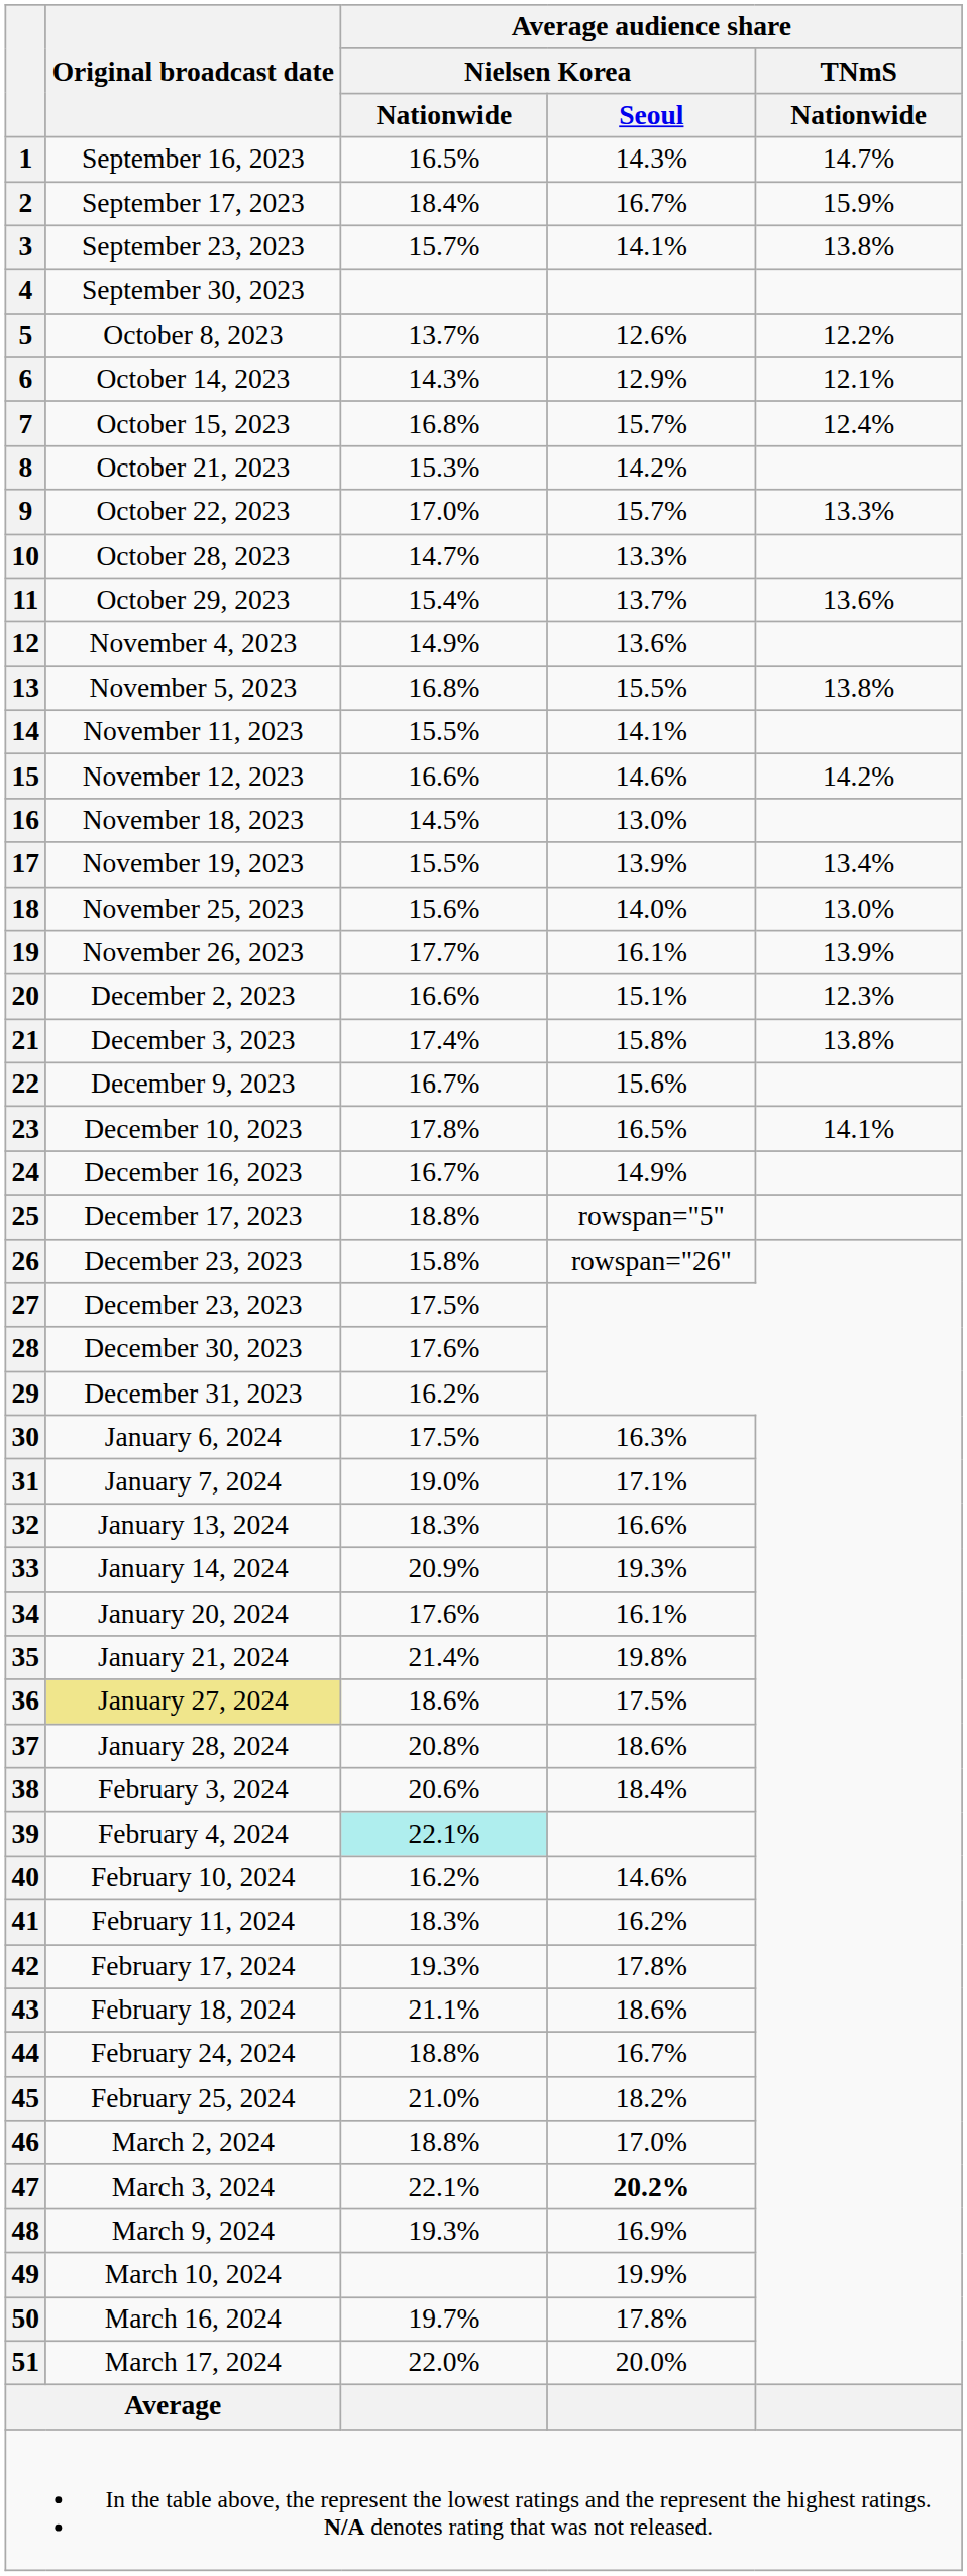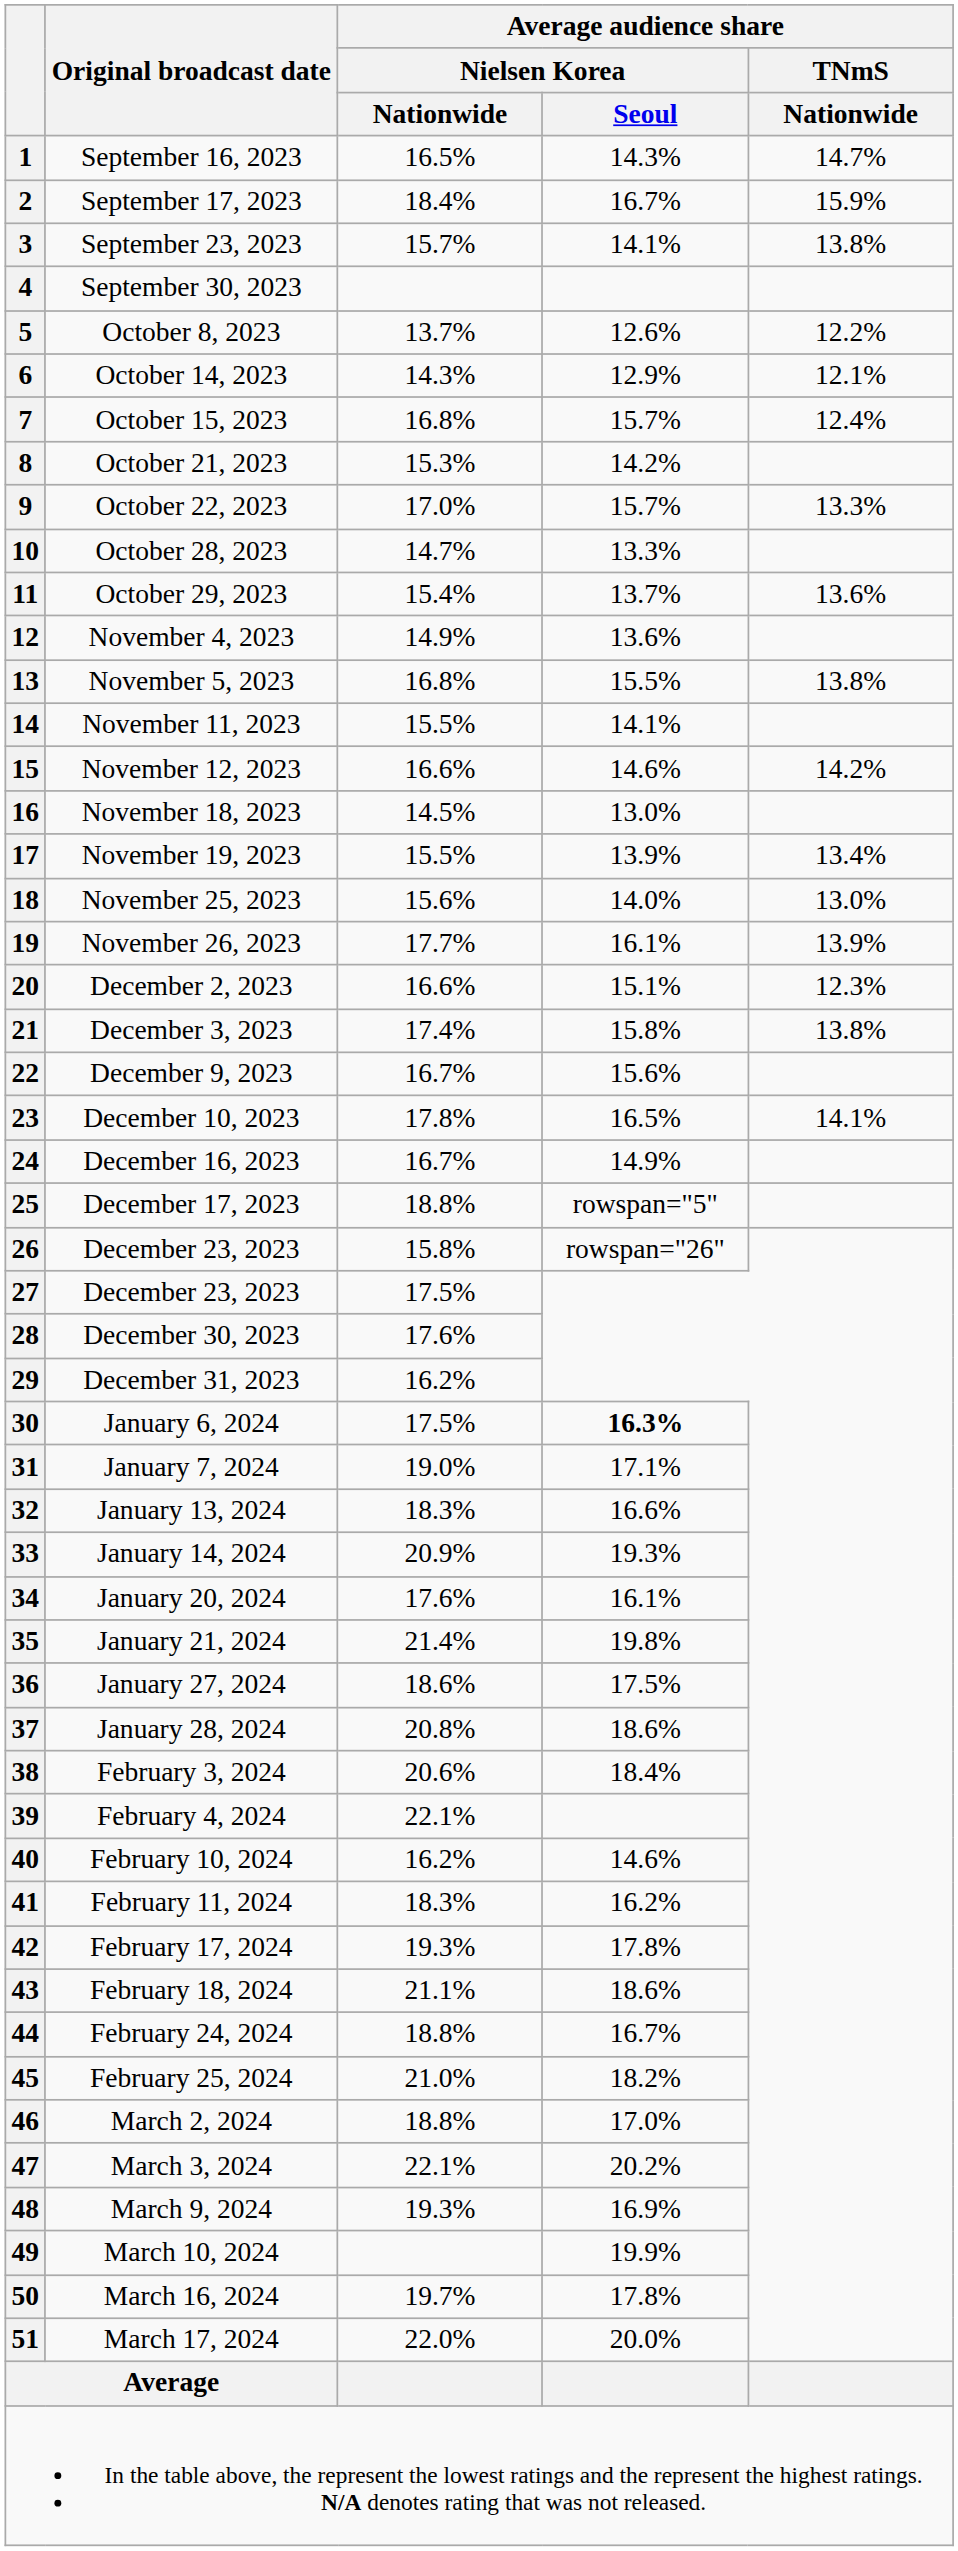30 | Average audience share / Nielsen Korea / Seoul: normal -> bold
36 | Original broadcast date: khaki background -> no background
39 | Average audience share / Nielsen Korea / Nationwide: paleturquoise background -> no background
47 | Average audience share / Nielsen Korea / Seoul: bold -> normal
